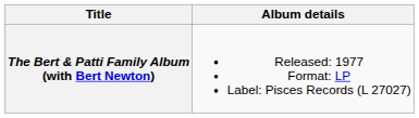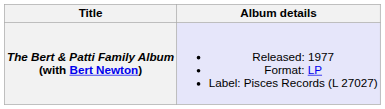The Bert & Patti Family Album (with Bert Newton) | Album details: no background -> lavender background
